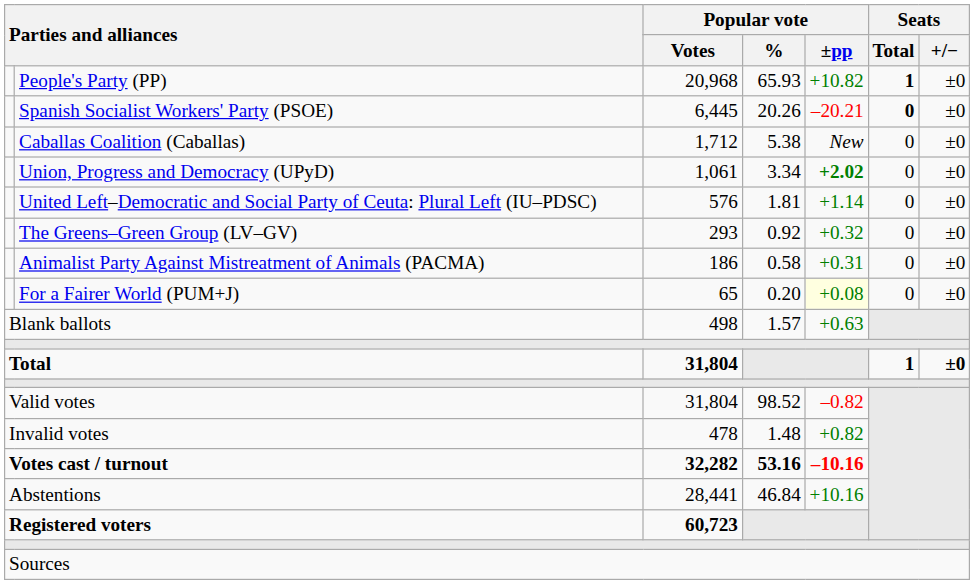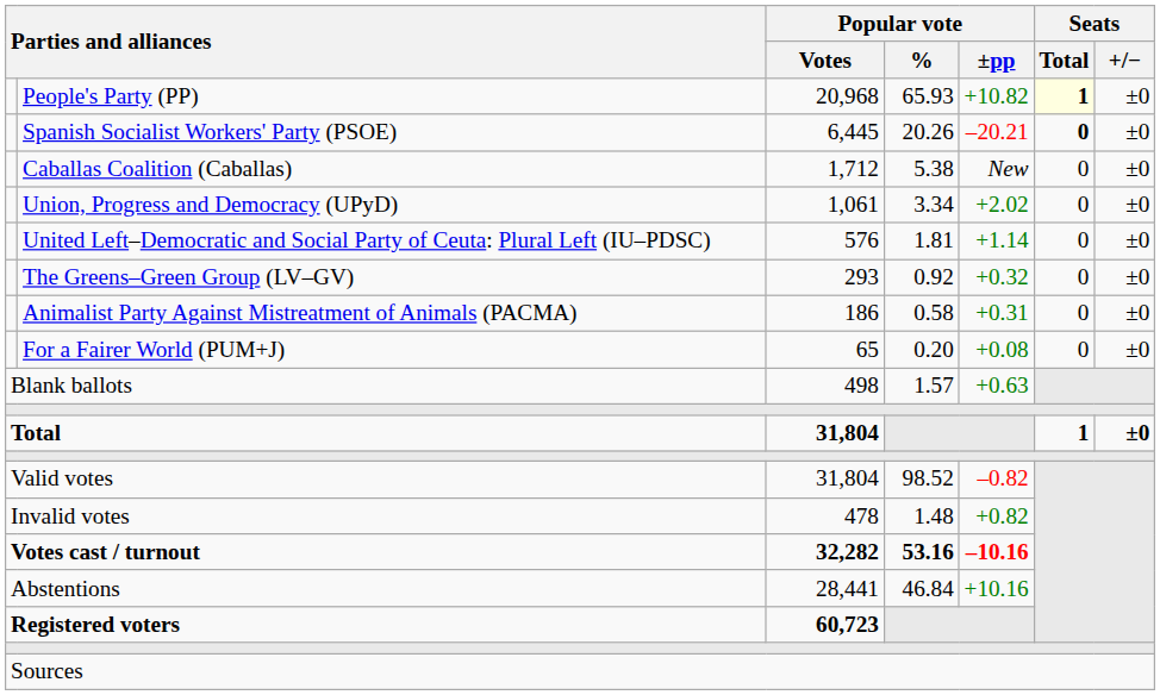People's Party (PP) | Seats / Total: no background -> lightyellow background
Union, Progress and Democracy (UPyD) | Popular vote / ±pp: bold -> normal
For a Fairer World (PUM+J) | Popular vote / ±pp: lightyellow background -> no background
